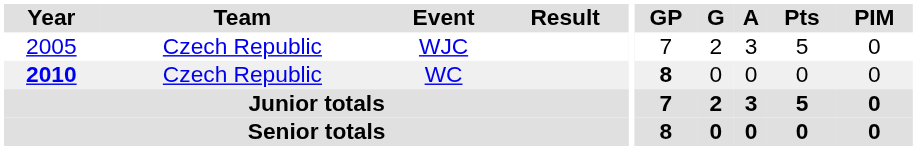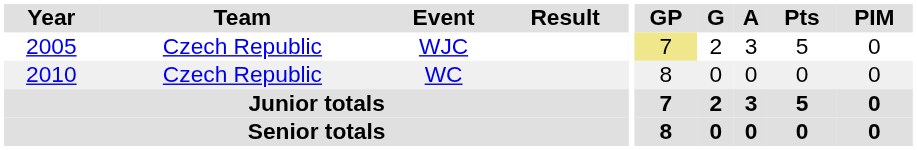WJC | GP: no background -> khaki background
WC | Year: bold -> normal
WC | GP: bold -> normal
